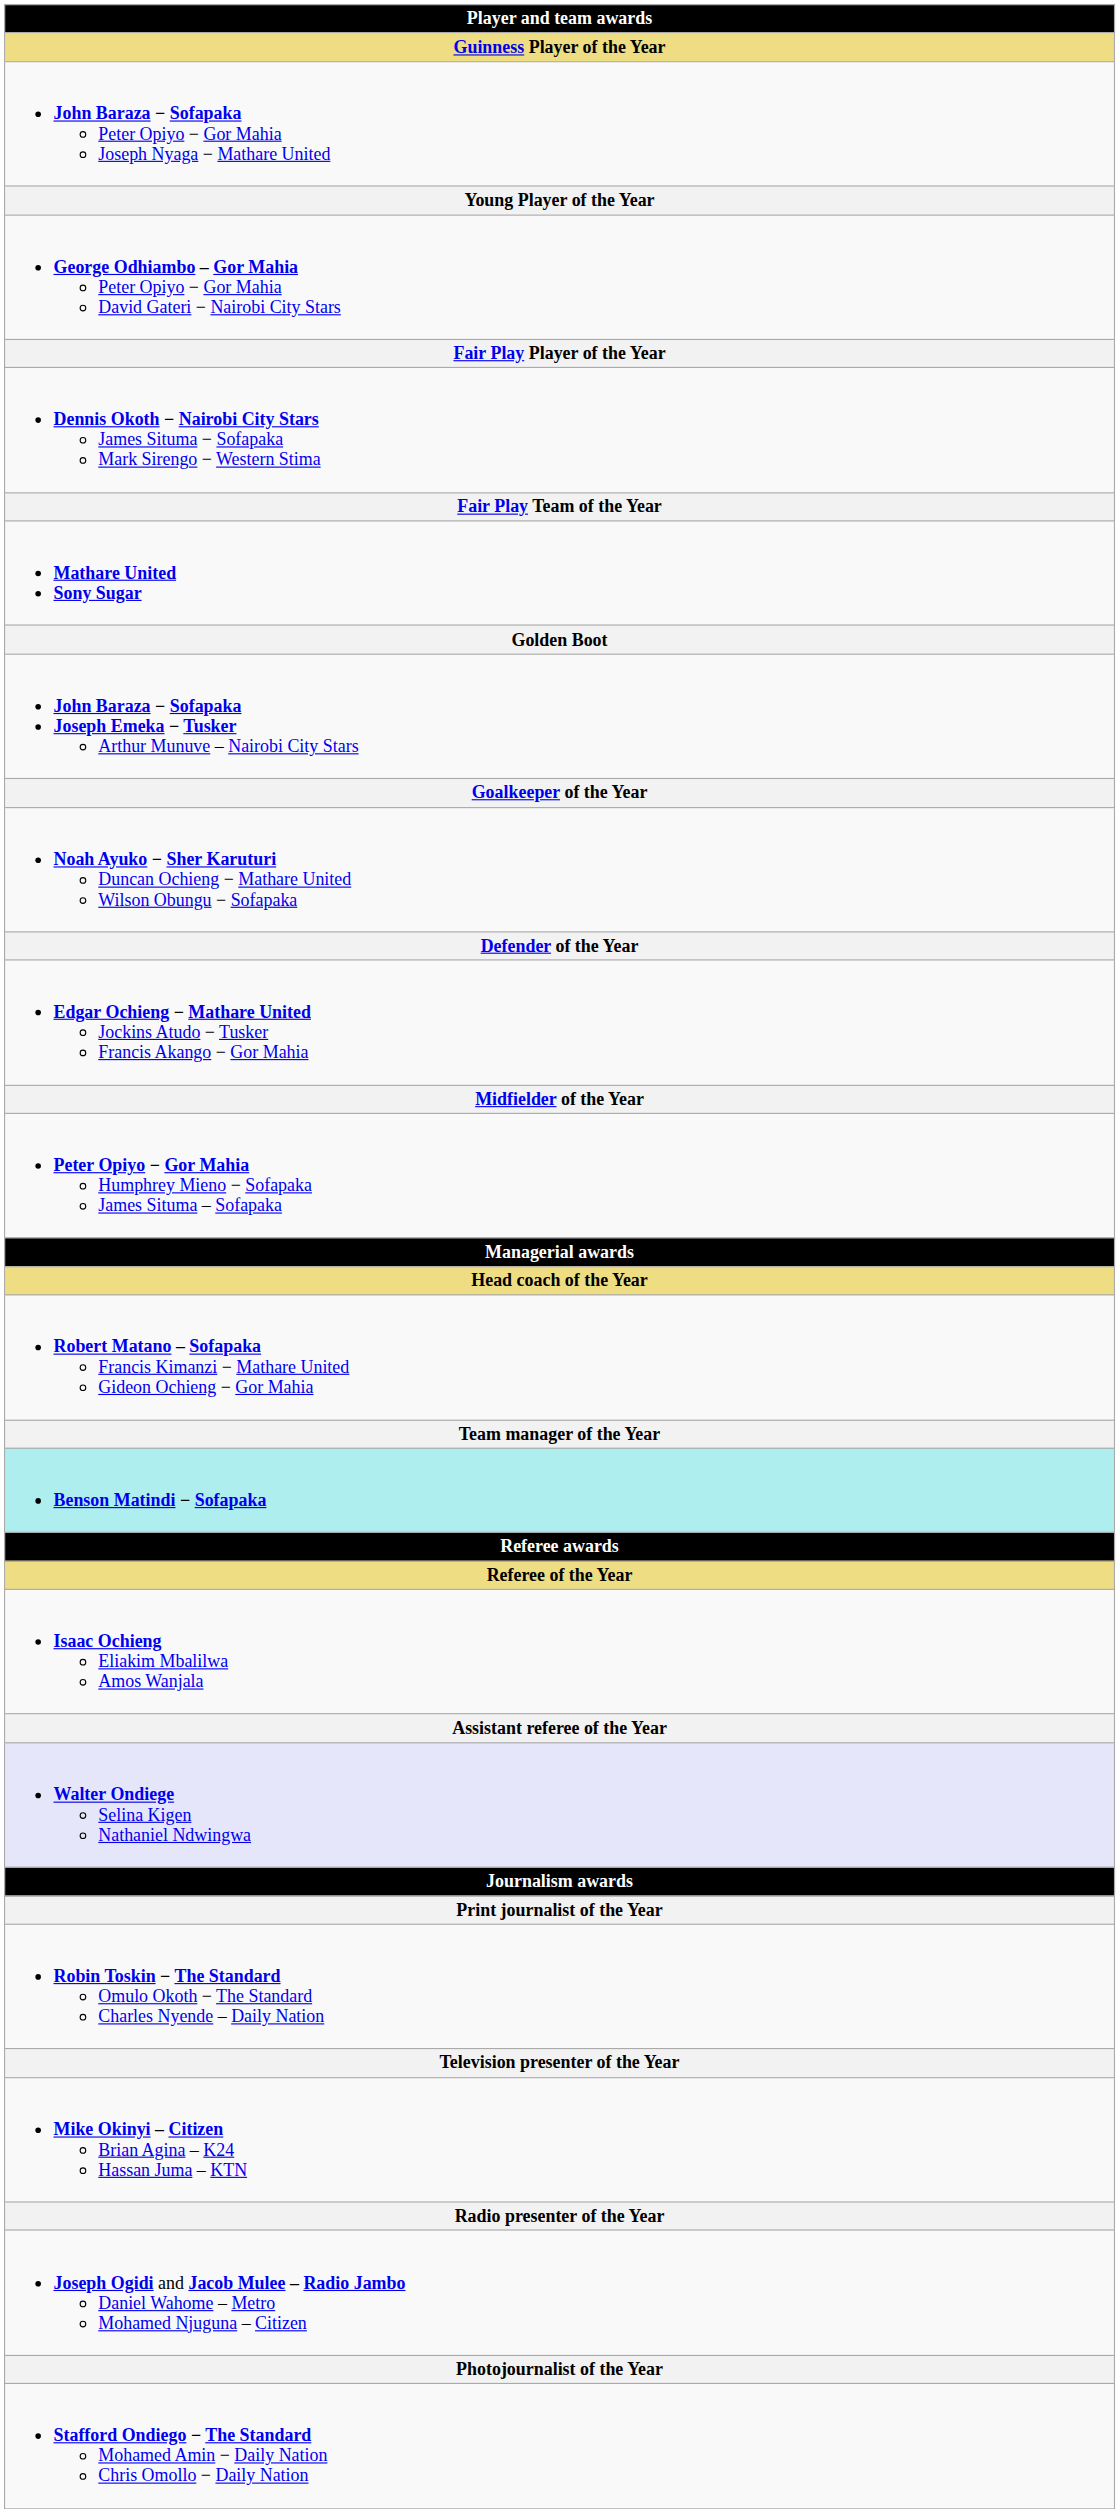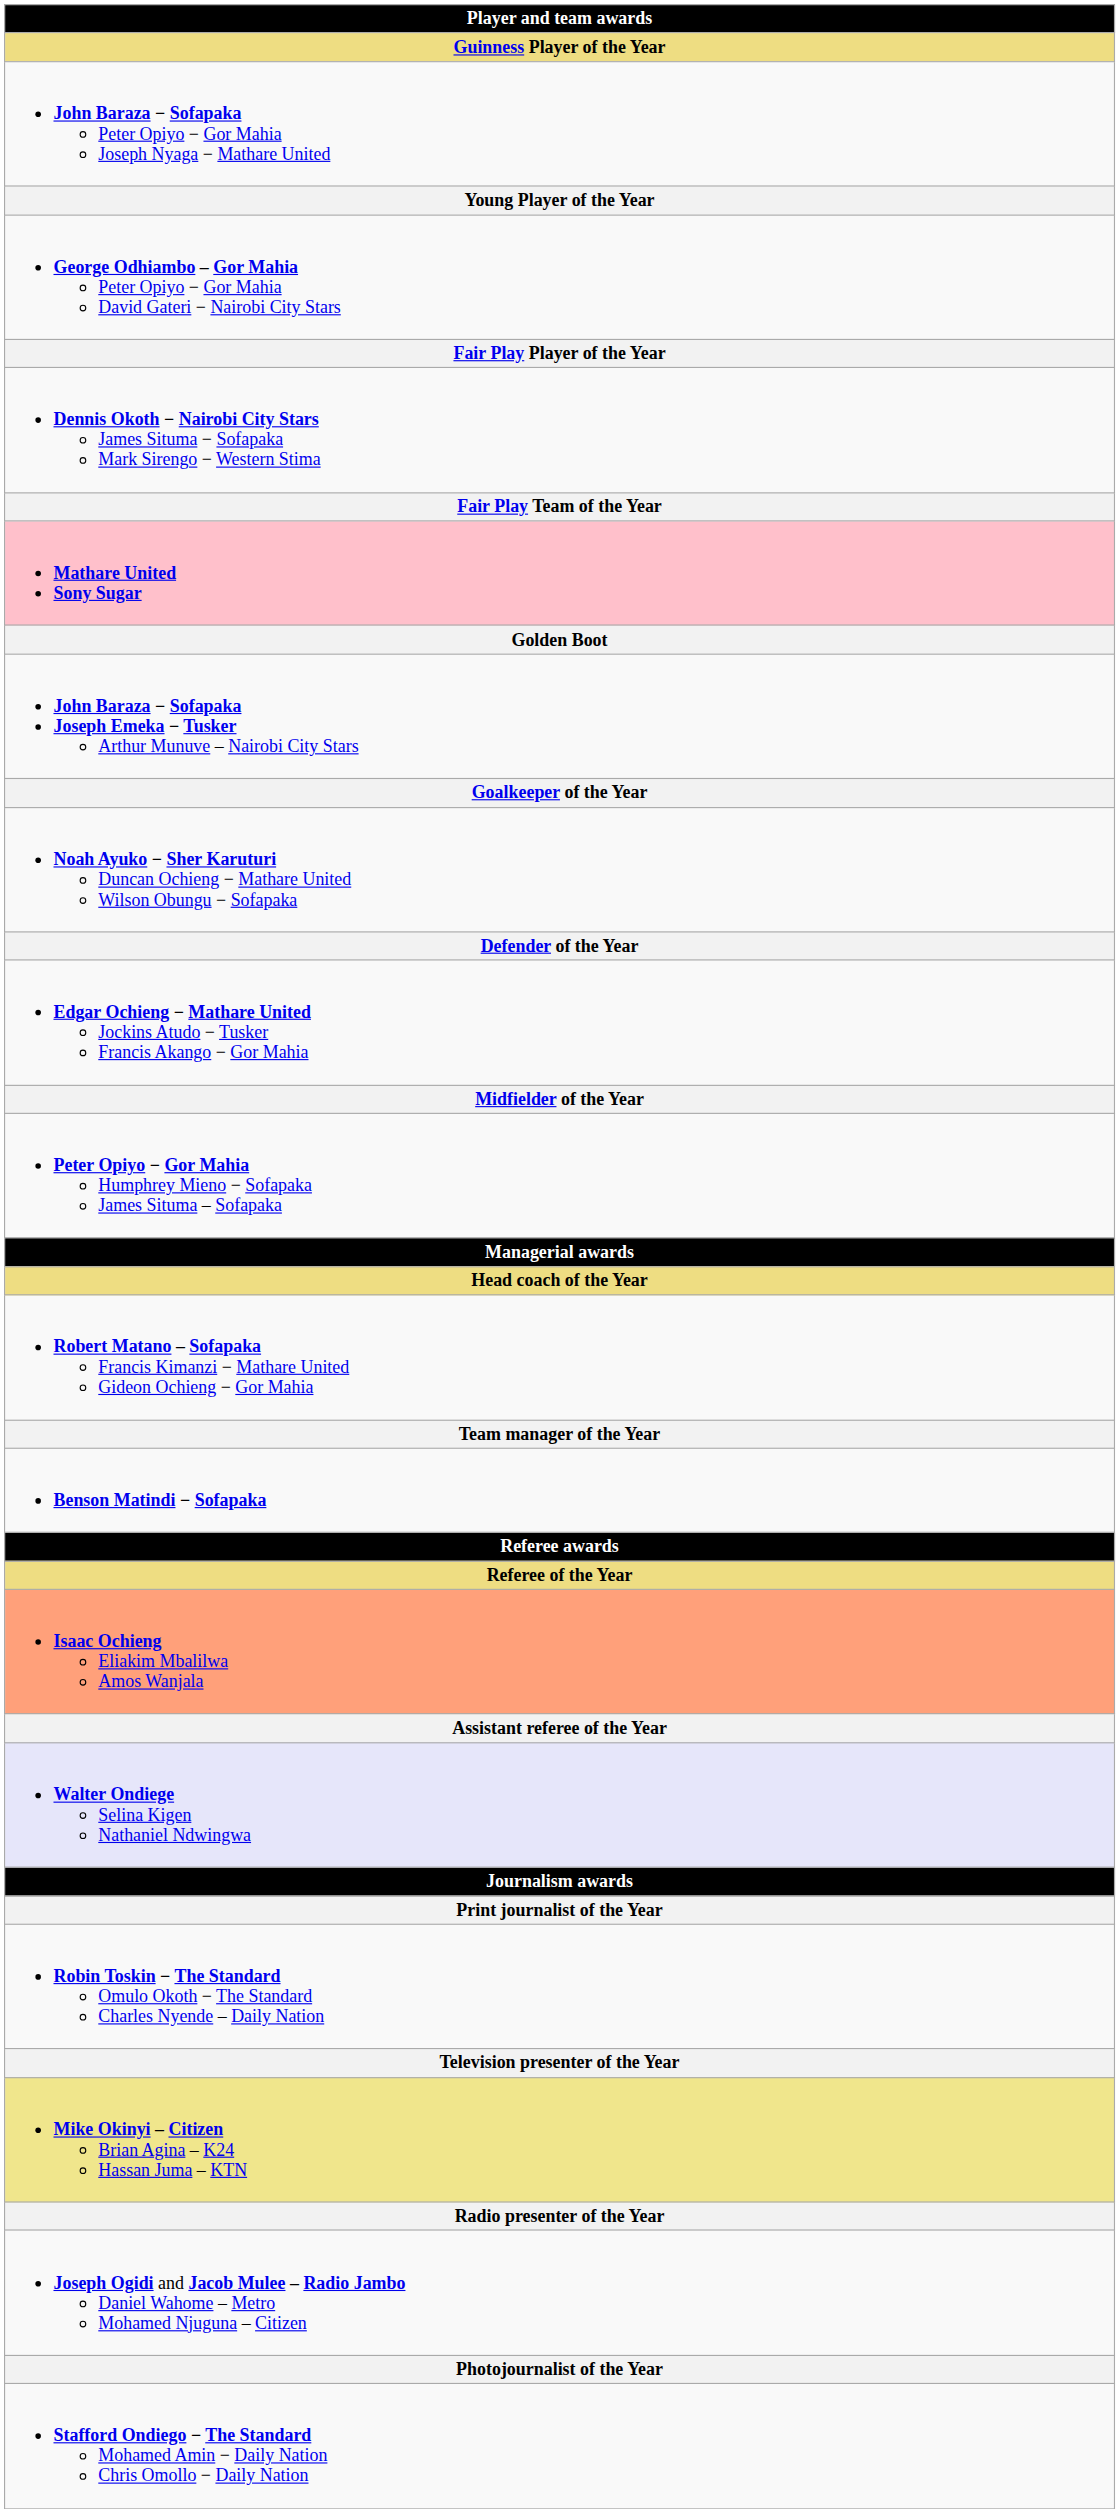row 9 | column 1: no background -> pink background
row 22 | column 1: paleturquoise background -> no background
row 25 | column 1: no background -> lightsalmon background
row 32 | column 1: no background -> khaki background
